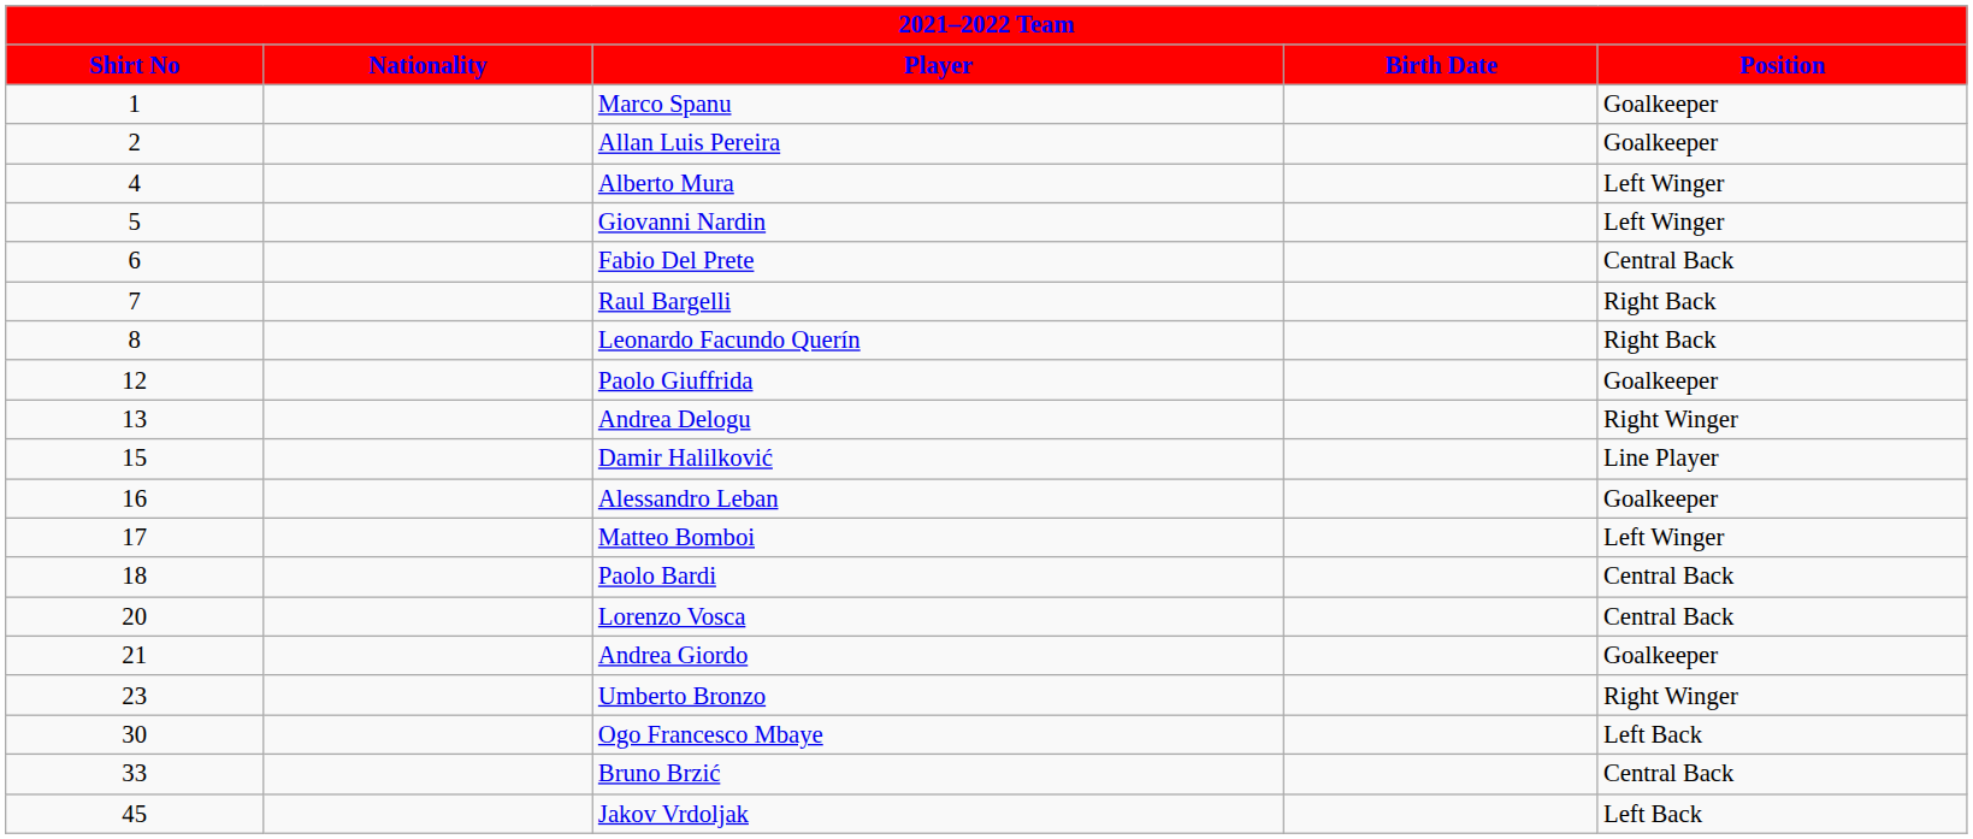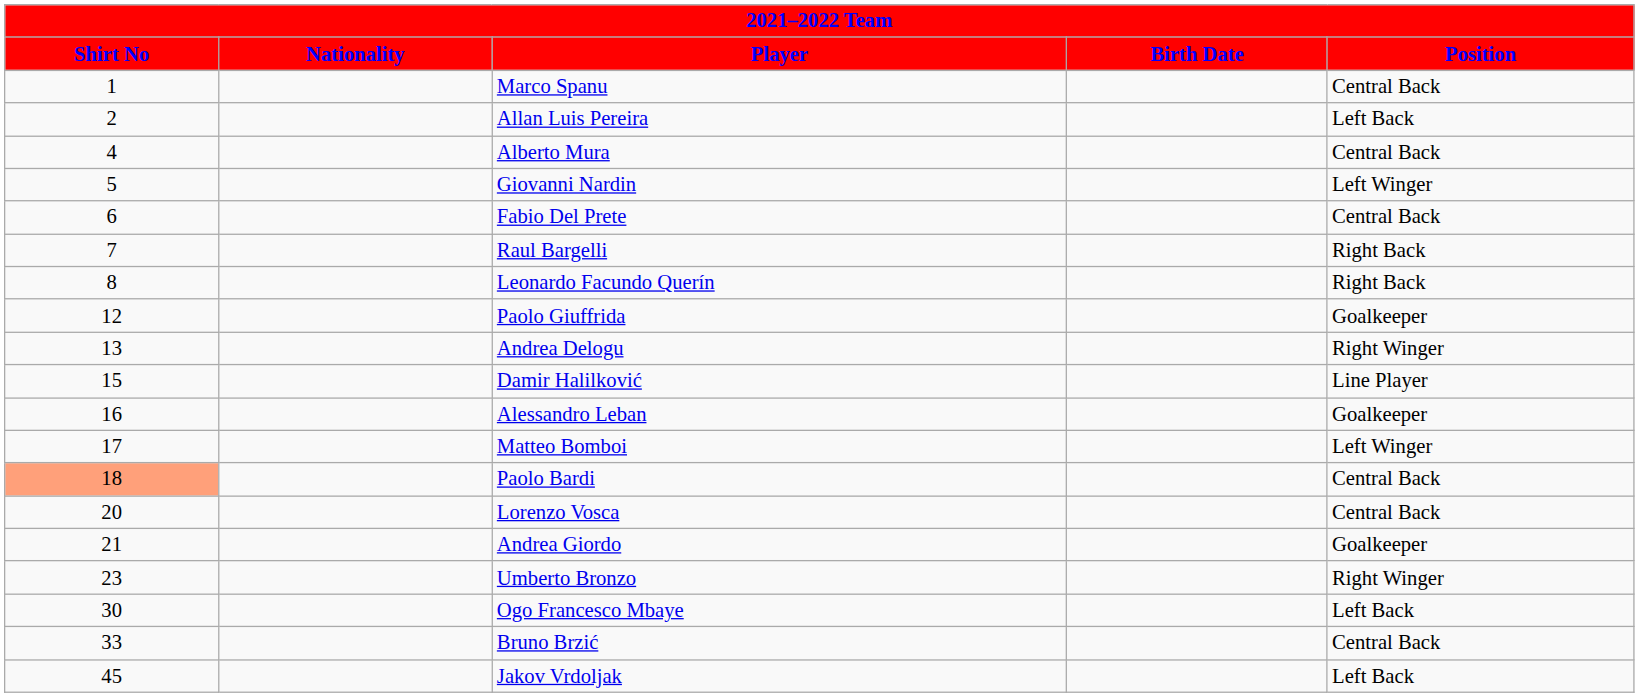Marco Spanu | Position: Goalkeeper -> Central Back
Allan Luis Pereira | Position: Goalkeeper -> Left Back
Alberto Mura | Position: Left Winger -> Central Back
Paolo Bardi | Shirt No: no background -> lightsalmon background
